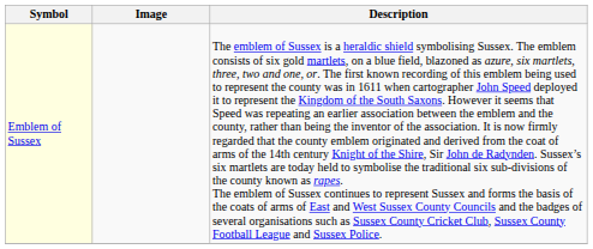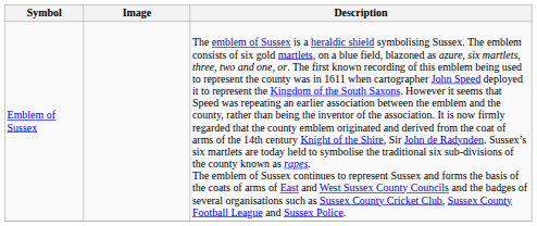Emblem of Sussex | Symbol: lightyellow background -> no background
